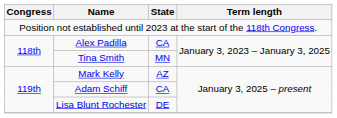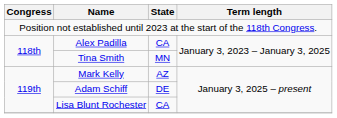Adam Schiff | State: CA -> DE
Lisa Blunt Rochester | State: DE -> CA
